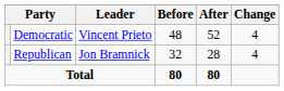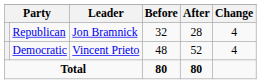rows swapped: Democratic <-> Republican
